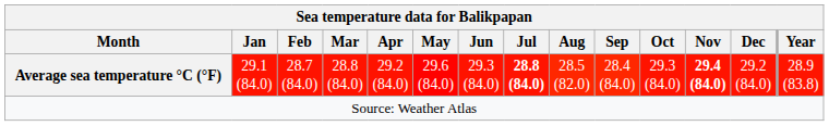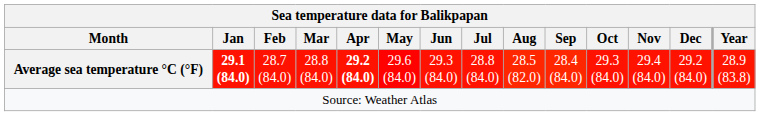row 3 | Jan: normal -> bold
row 3 | Apr: normal -> bold
row 3 | Jul: bold -> normal
row 3 | Nov: bold -> normal
